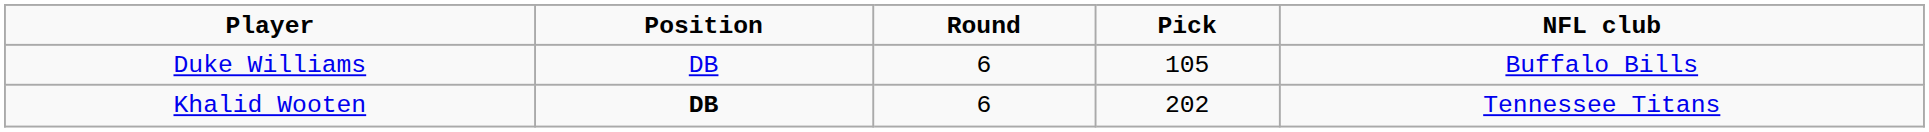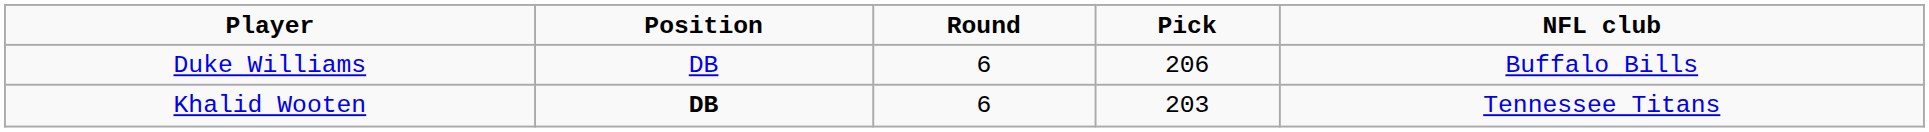Duke Williams | Pick: 105 -> 206
Khalid Wooten | Pick: 202 -> 203
